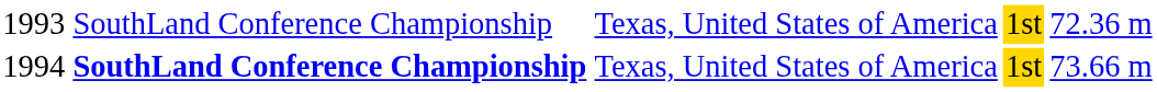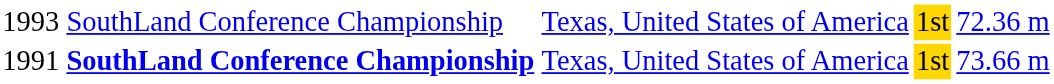row 2 | column 1: 1994 -> 1991
